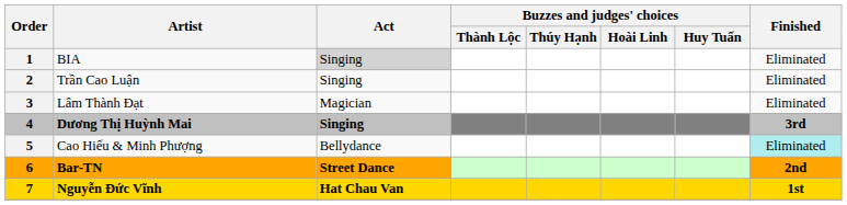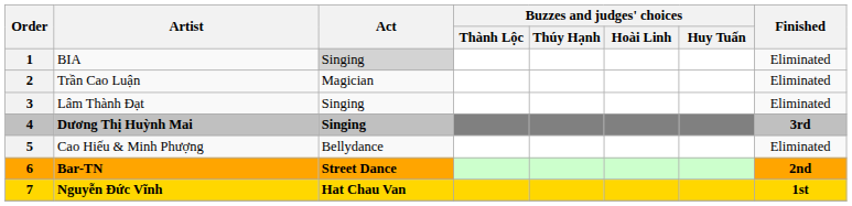Trần Cao Luận | Act: Singing -> Magician
Lâm Thành Đạt | Act: Magician -> Singing
Cao Hiếu & Minh Phượng | Finished: paleturquoise background -> no background
